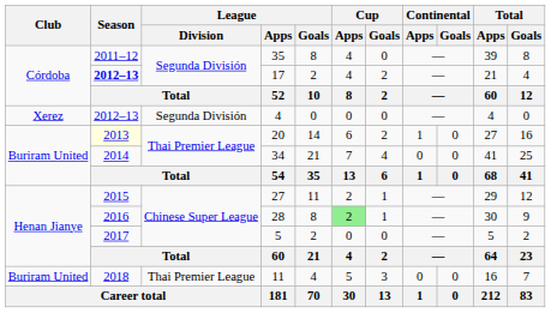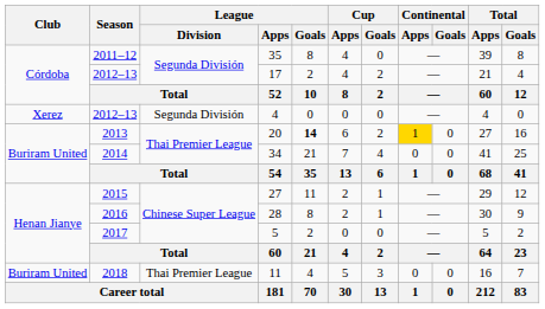17 | Season: bold -> normal
20 | Season: lightyellow background -> no background
20 | League / Goals: normal -> bold
20 | Continental / Apps: no background -> gold background
28 | Cup / Apps: lightgreen background -> no background
